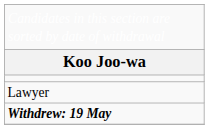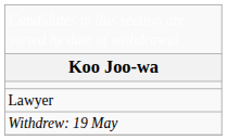row 5 | column 1: bold -> normal
